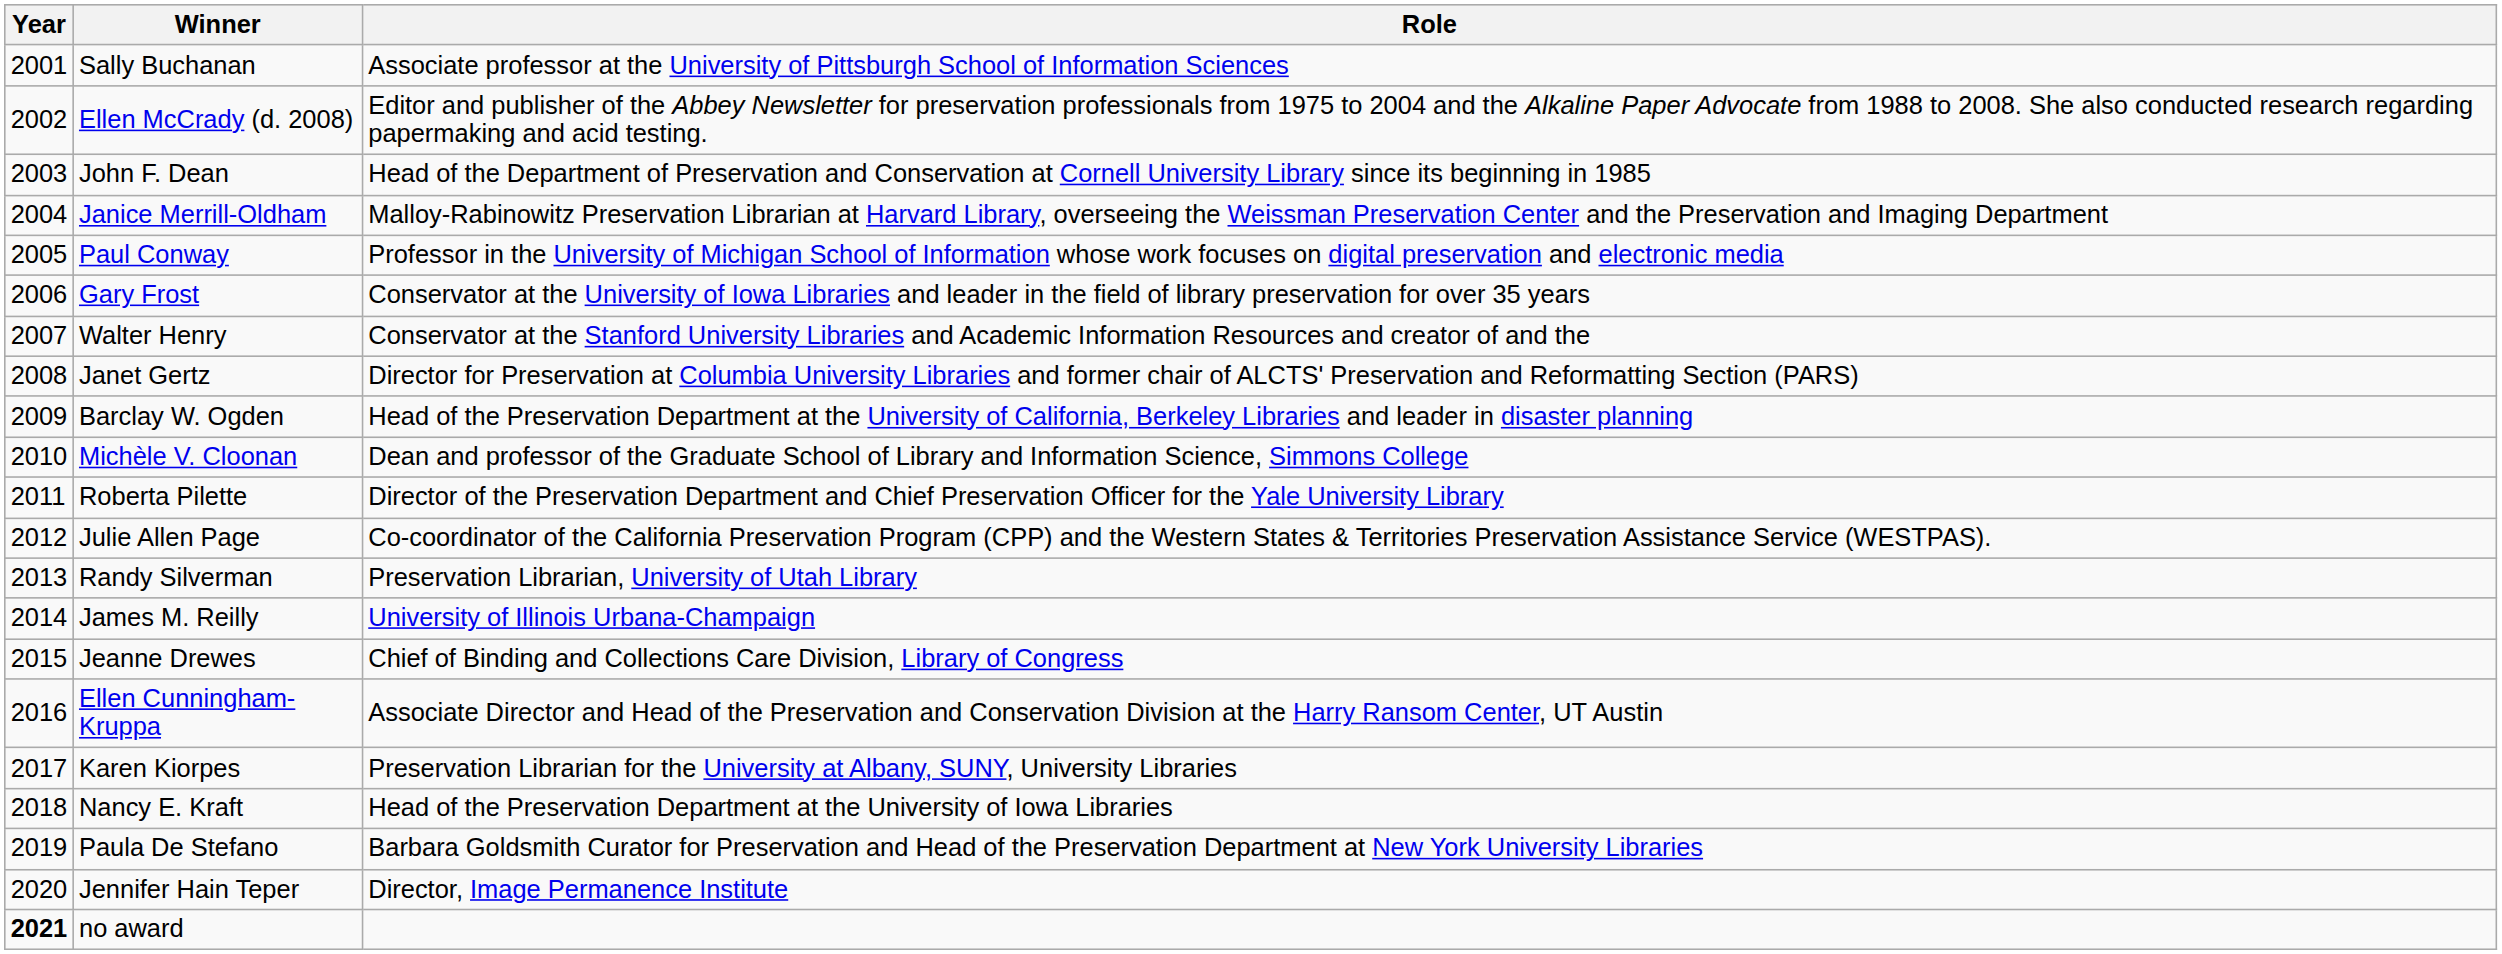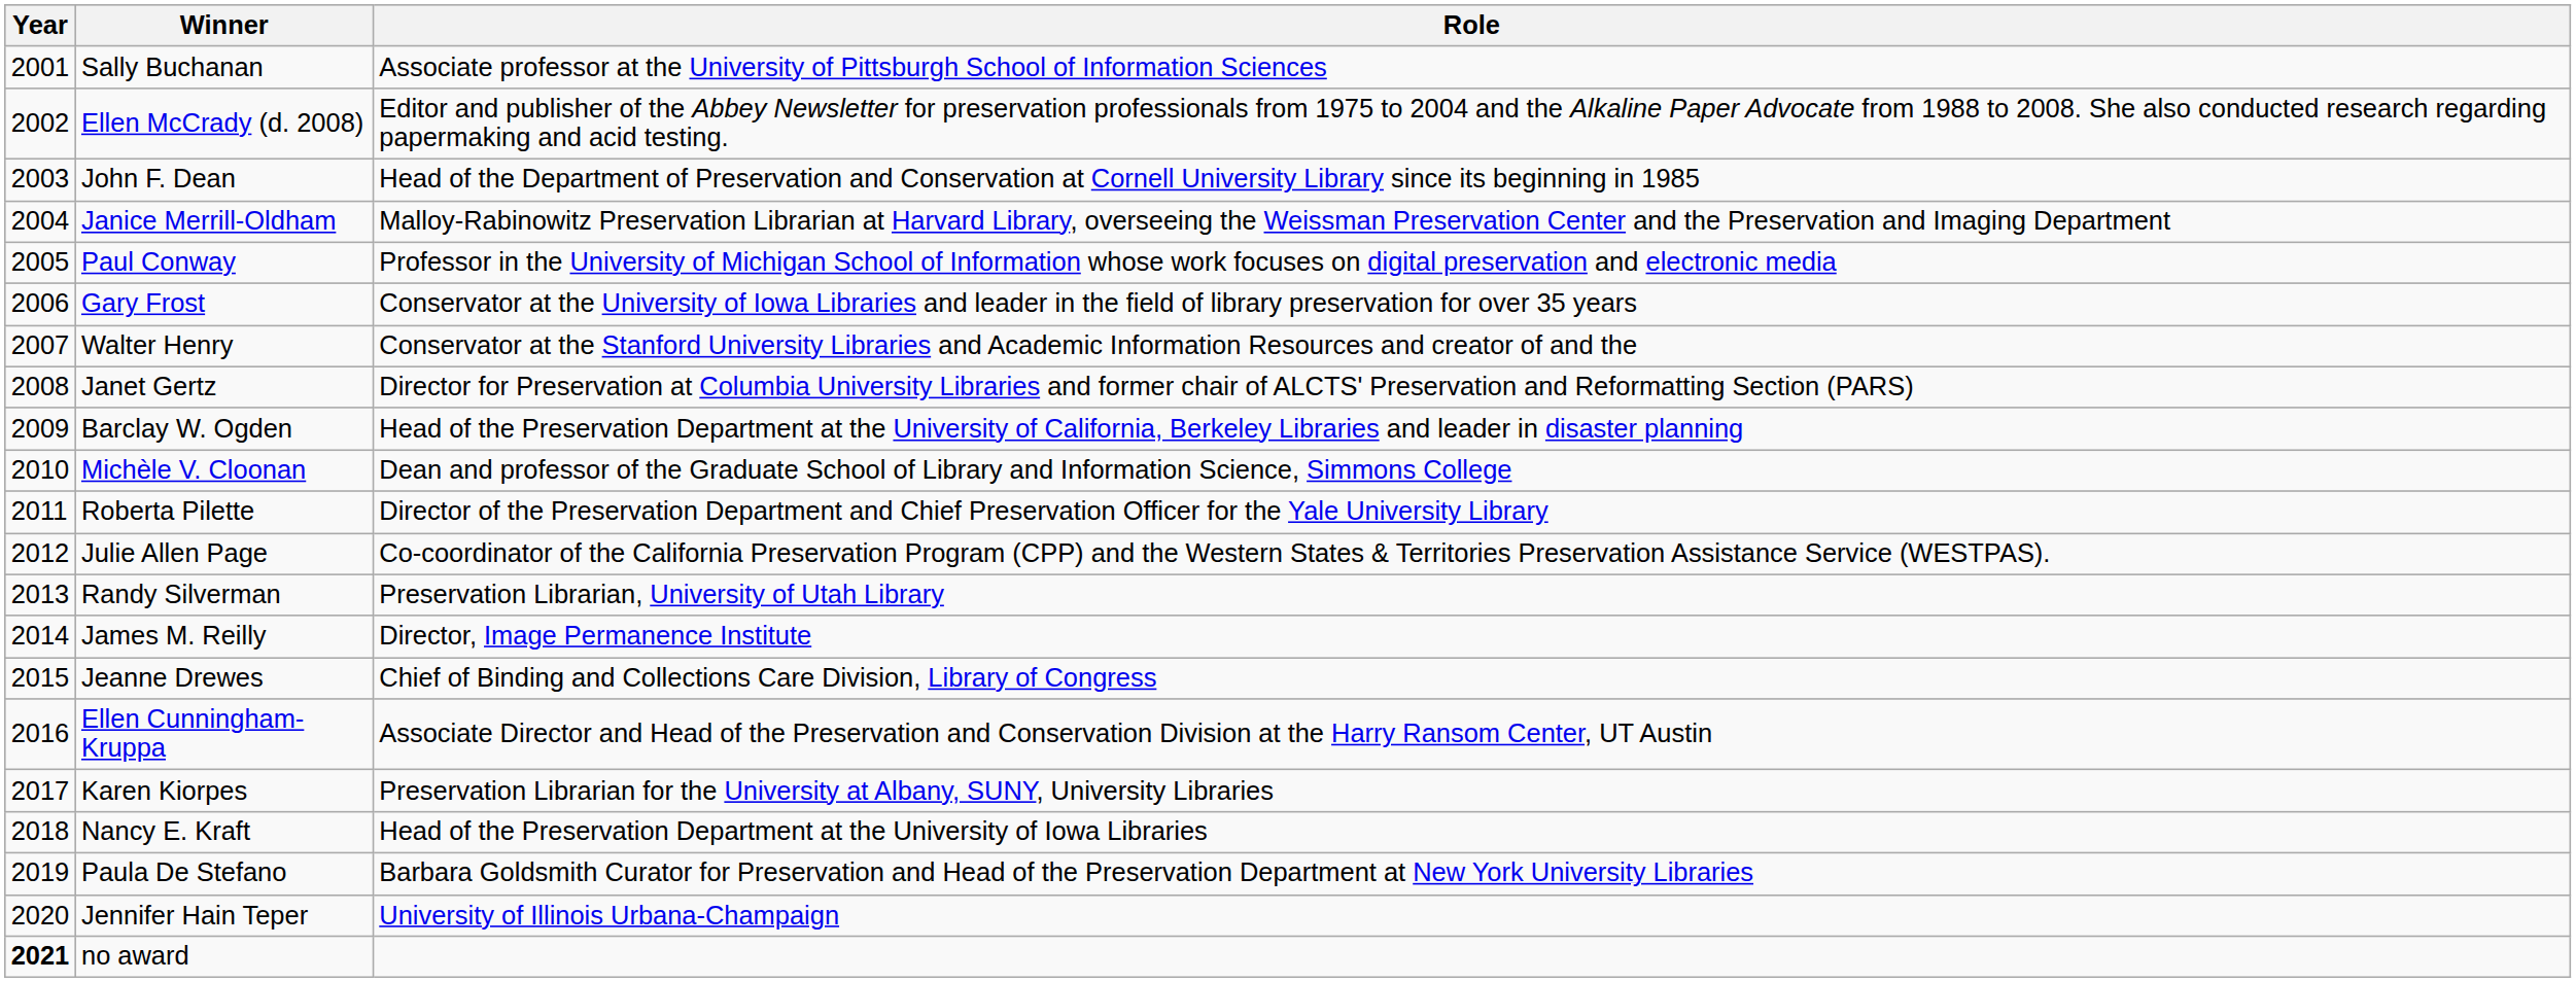James M. Reilly | Role: University of Illinois Urbana-Champaign -> Director, Image Permanence Institute
Jennifer Hain Teper | Role: Director, Image Permanence Institute -> University of Illinois Urbana-Champaign
